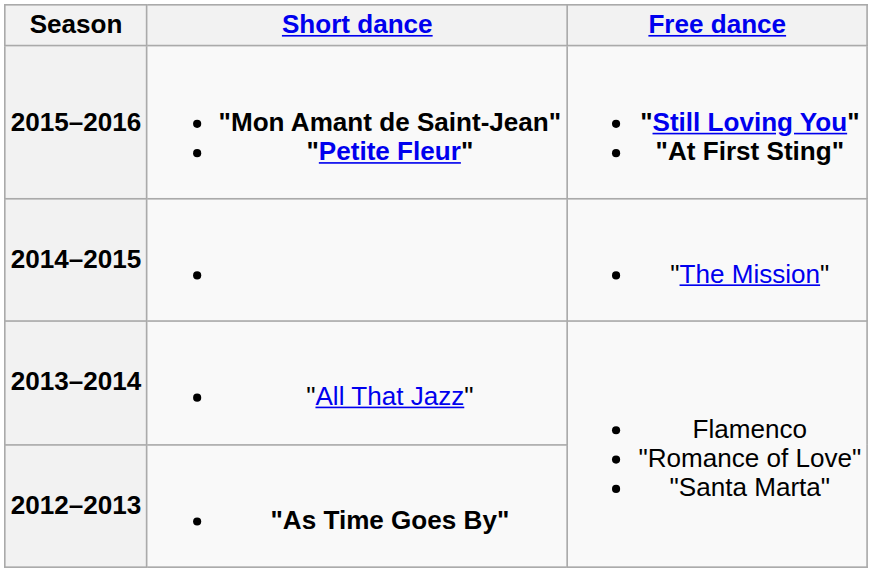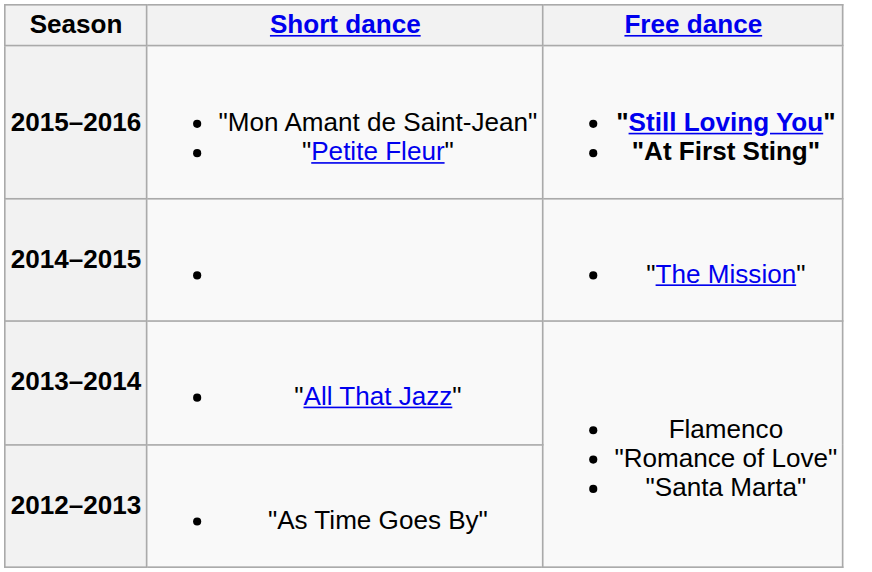2015–2016 | Short dance: bold -> normal
2012–2013 | Short dance: bold -> normal
